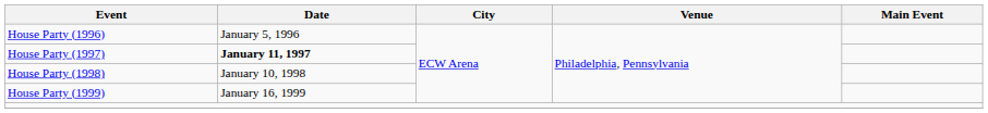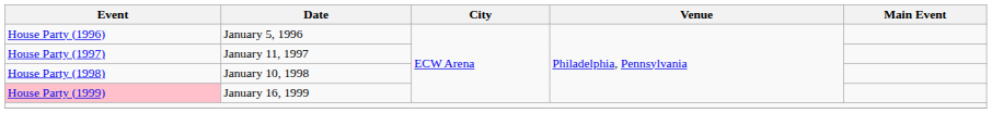House Party (1997) | Date: bold -> normal
House Party (1999) | Event: no background -> pink background
